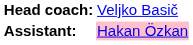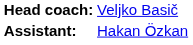Assistant: | column 2: pink background -> no background
